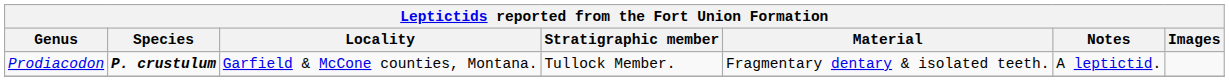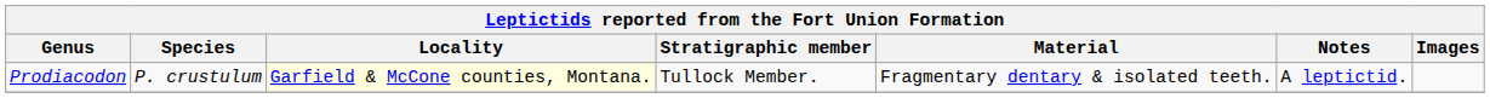Prodiacodon | Species: bold -> normal
Prodiacodon | Locality: no background -> lightyellow background
